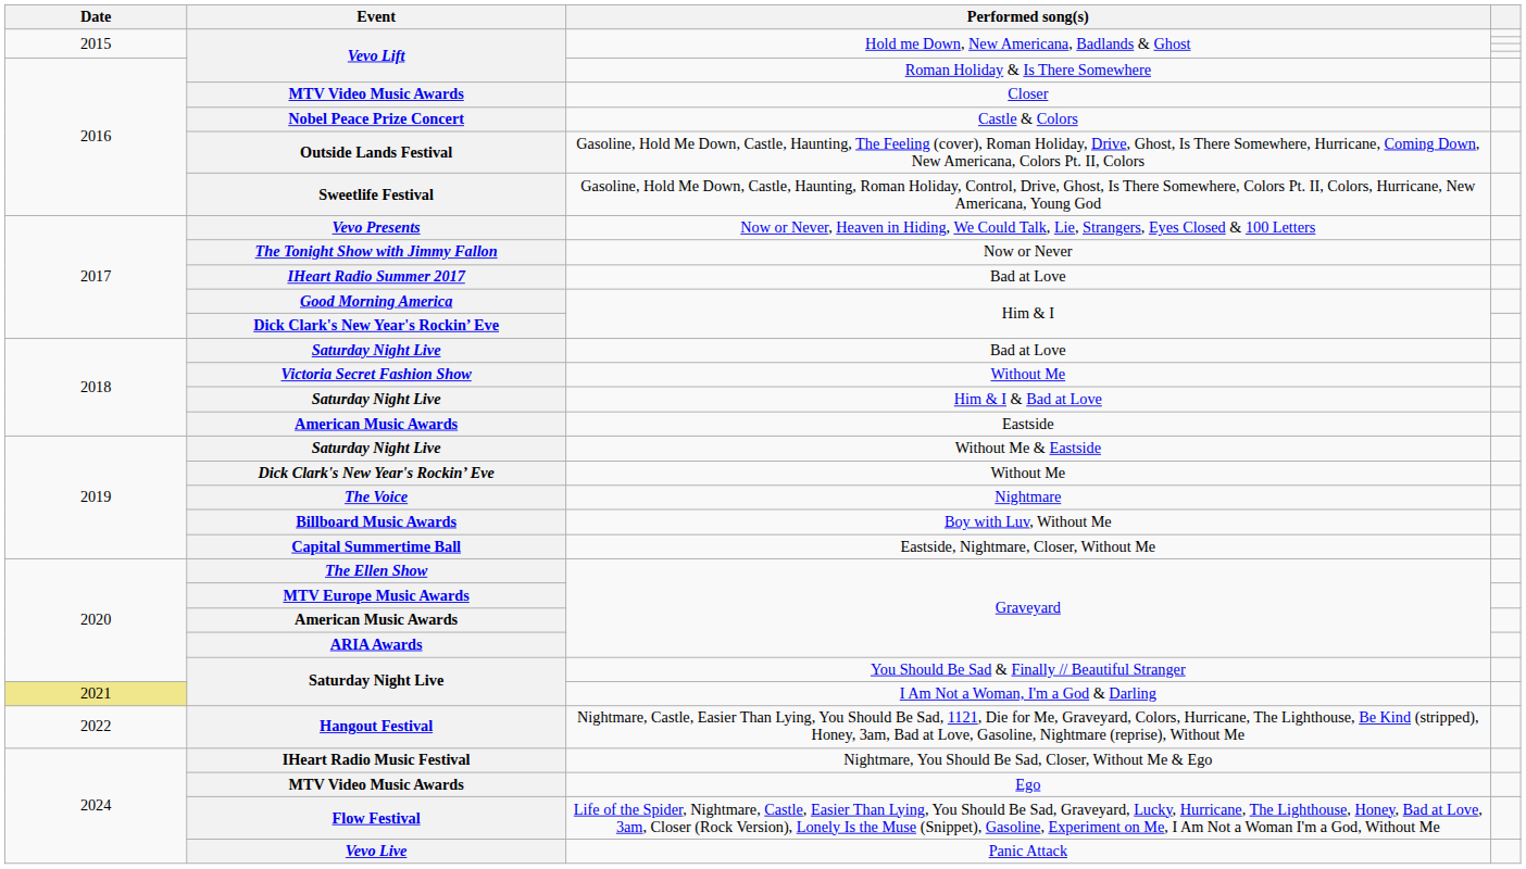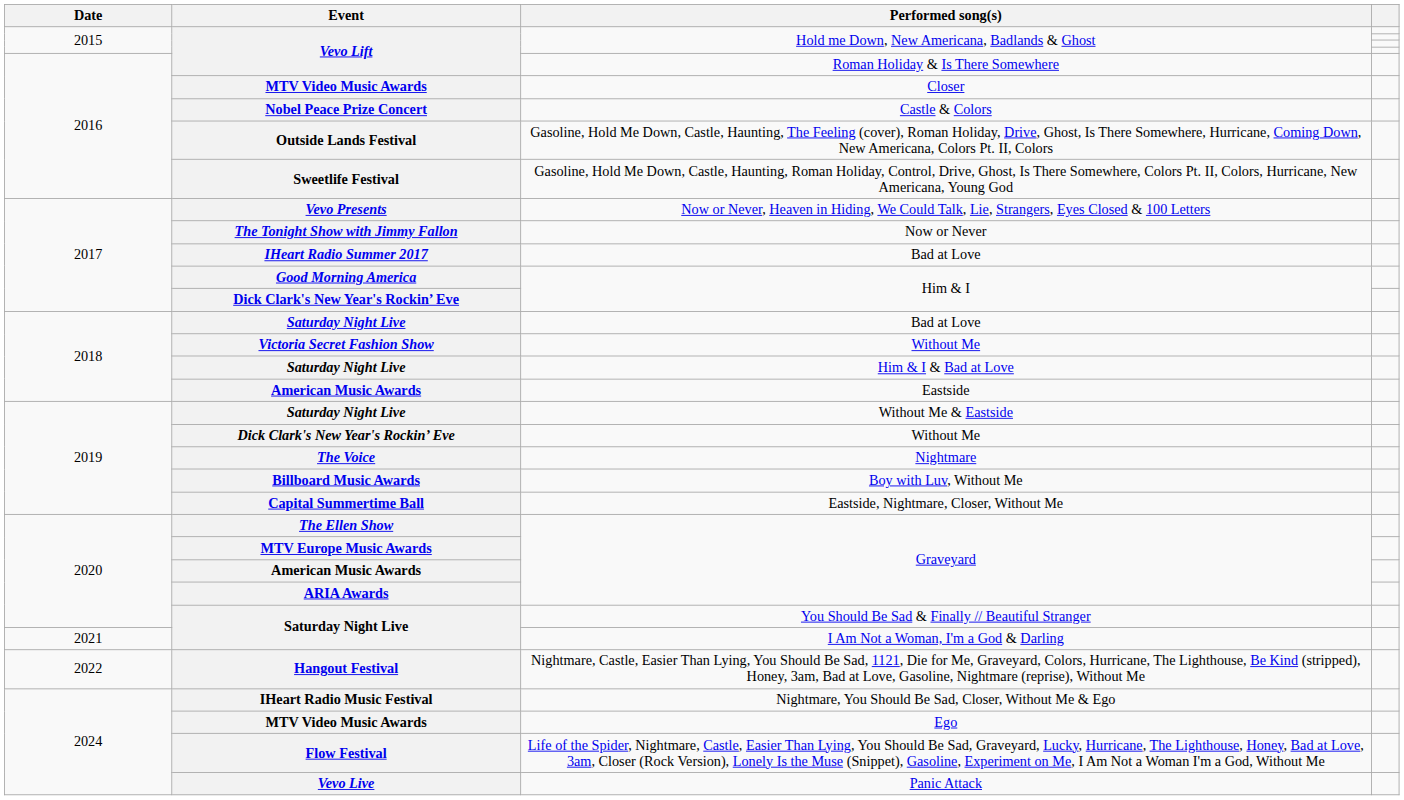I Am Not a Woman, I'm a God & Darling | Date: khaki background -> no background
